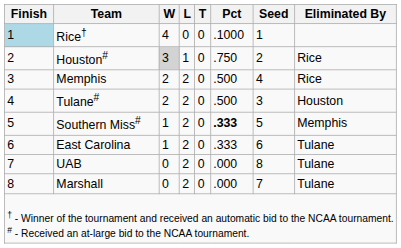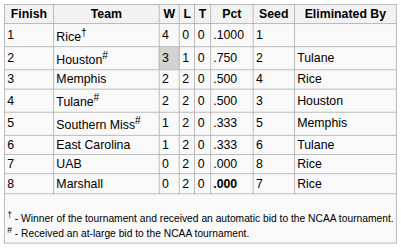Rice† | Finish: lightblue background -> no background
Houston# | Eliminated By: Rice -> Tulane
Southern Miss# | Pct: bold -> normal
UAB | Eliminated By: Tulane -> Rice
Marshall | Pct: normal -> bold
Marshall | Eliminated By: Tulane -> Rice
